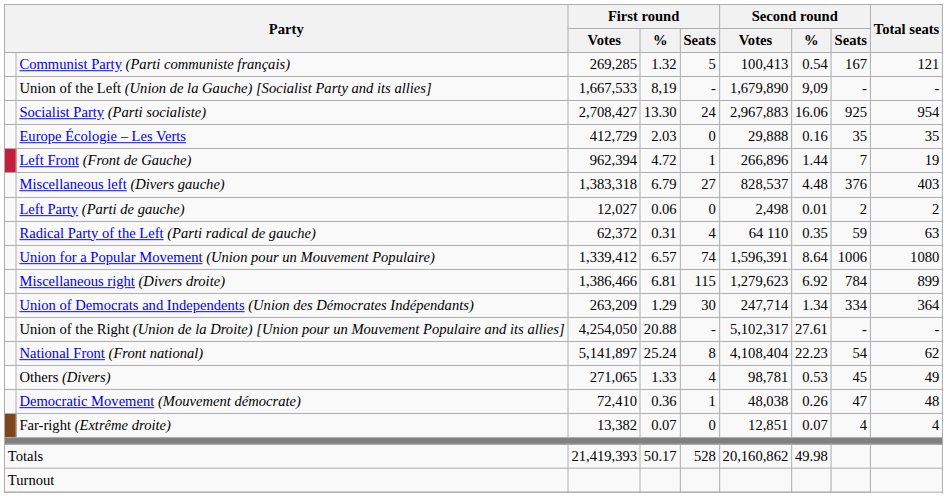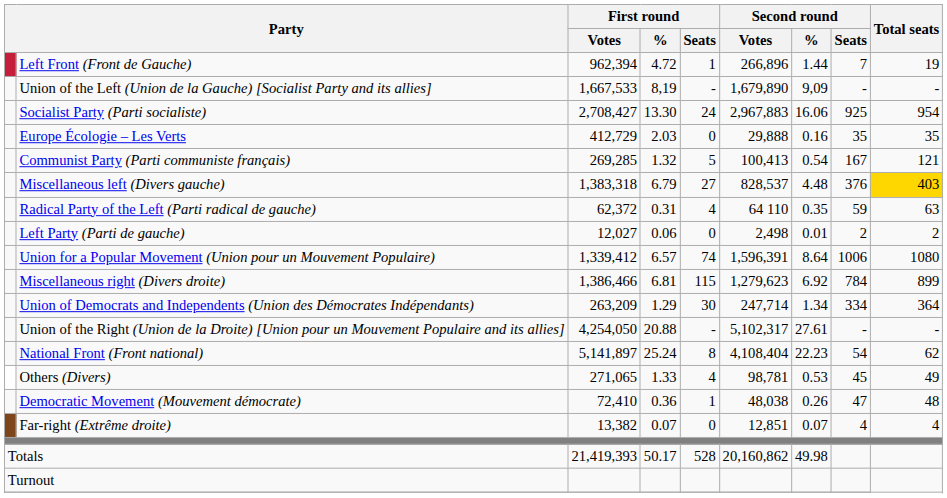rows swapped: Left Front (Front de Gauche) <-> Communist Party (Parti communiste français)
Miscellaneous left (Divers gauche) | Total seats: no background -> gold background
rows swapped: Radical Party of the Left (Parti radical de gauche) <-> Left Party (Parti de gauche)
